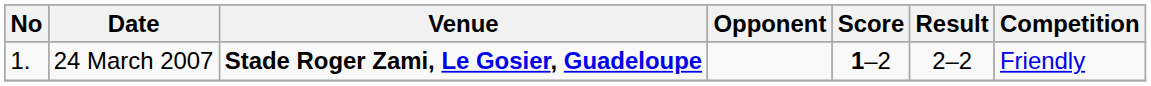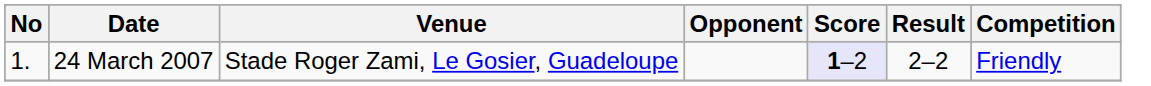24 March 2007 | Venue: bold -> normal
24 March 2007 | Score: no background -> lavender background
